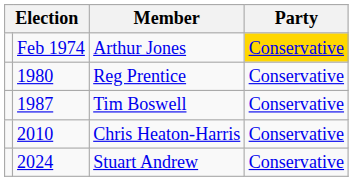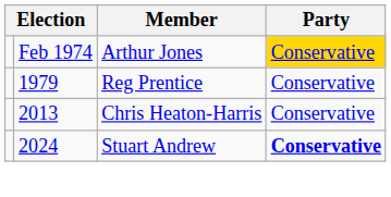Reg Prentice | column 2: 1980 -> 1979
- row: 1987 | Tim Boswell | Conservative
Chris Heaton-Harris | column 2: 2010 -> 2013
Stuart Andrew | Party: normal -> bold
